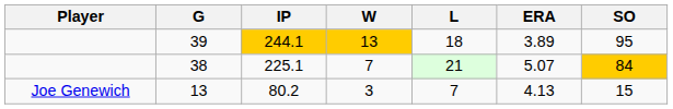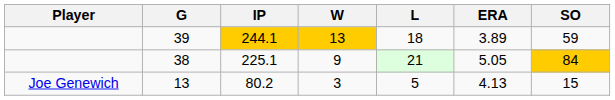244.1 | SO: 95 -> 59
225.1 | W: 7 -> 9
225.1 | ERA: 5.07 -> 5.05
80.2 | L: 7 -> 5
